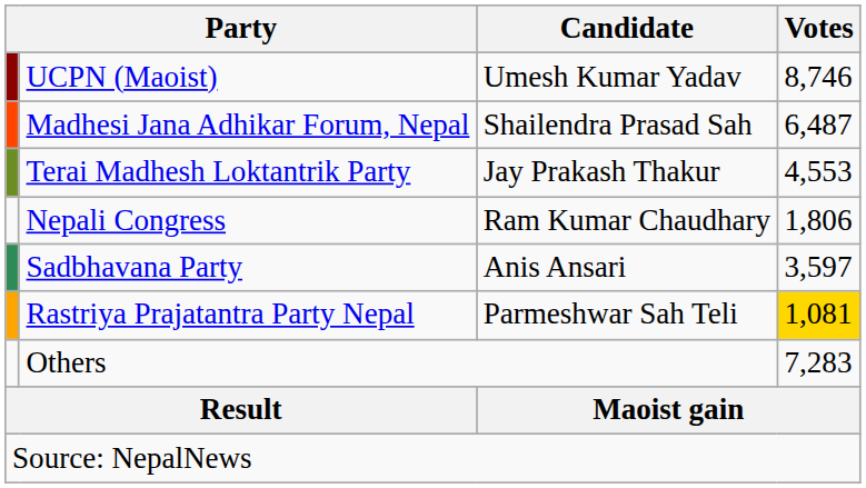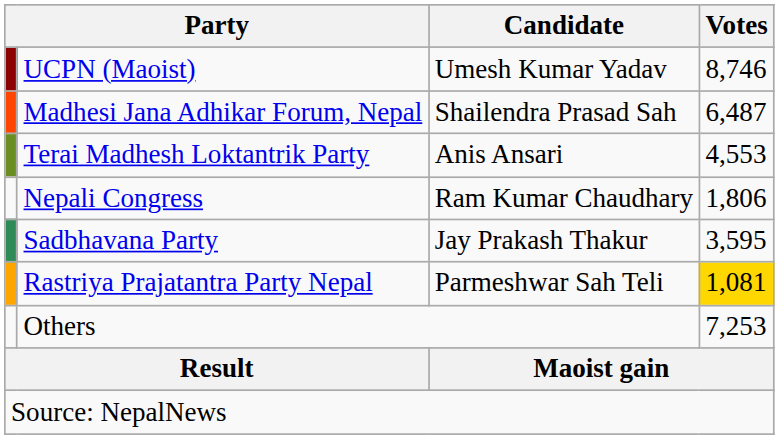Terai Madhesh Loktantrik Party | Candidate: Jay Prakash Thakur -> Anis Ansari
Sadbhavana Party | Candidate: Anis Ansari -> Jay Prakash Thakur
Sadbhavana Party | Votes: 3,597 -> 3,595
Others | Votes: 7,283 -> 7,253
